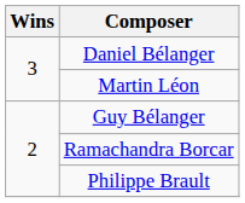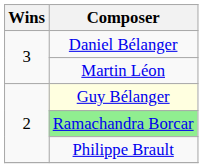Guy Bélanger | Composer: no background -> lightyellow background
Ramachandra Borcar | Composer: no background -> lightgreen background
